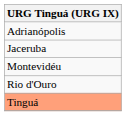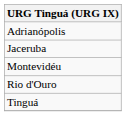row 6 | column 1: lightsalmon background -> no background
